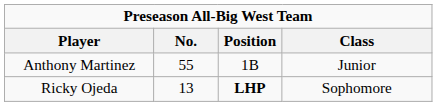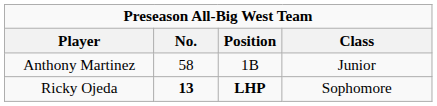Anthony Martinez | No.: 55 -> 58
Ricky Ojeda | No.: normal -> bold
